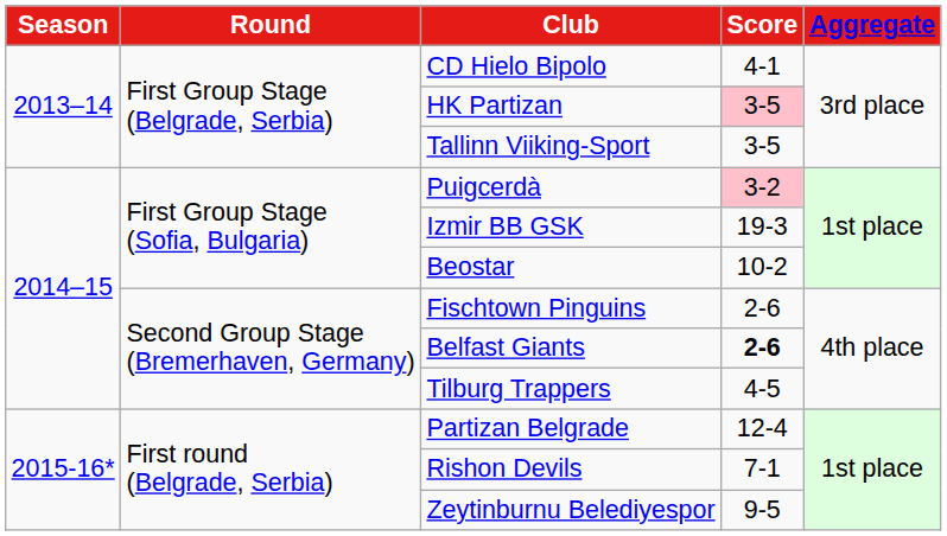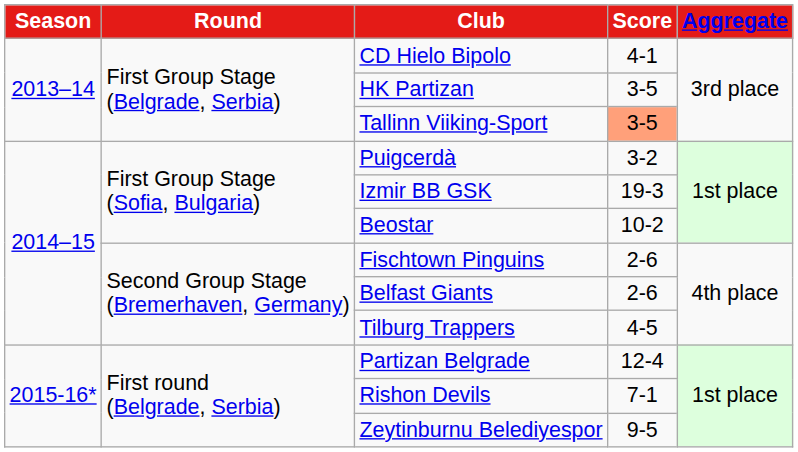HK Partizan | Score: pink background -> no background
Tallinn Viiking-Sport | Score: no background -> lightsalmon background
Puigcerdà | Score: pink background -> no background
Belfast Giants | Score: bold -> normal
